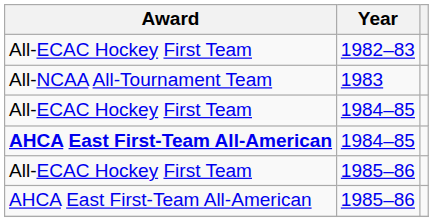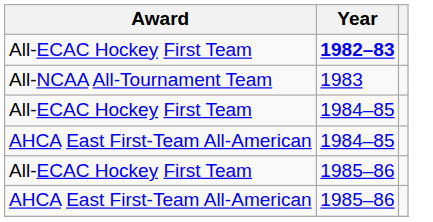row 2 | Year: normal -> bold
row 5 | Award: bold -> normal
